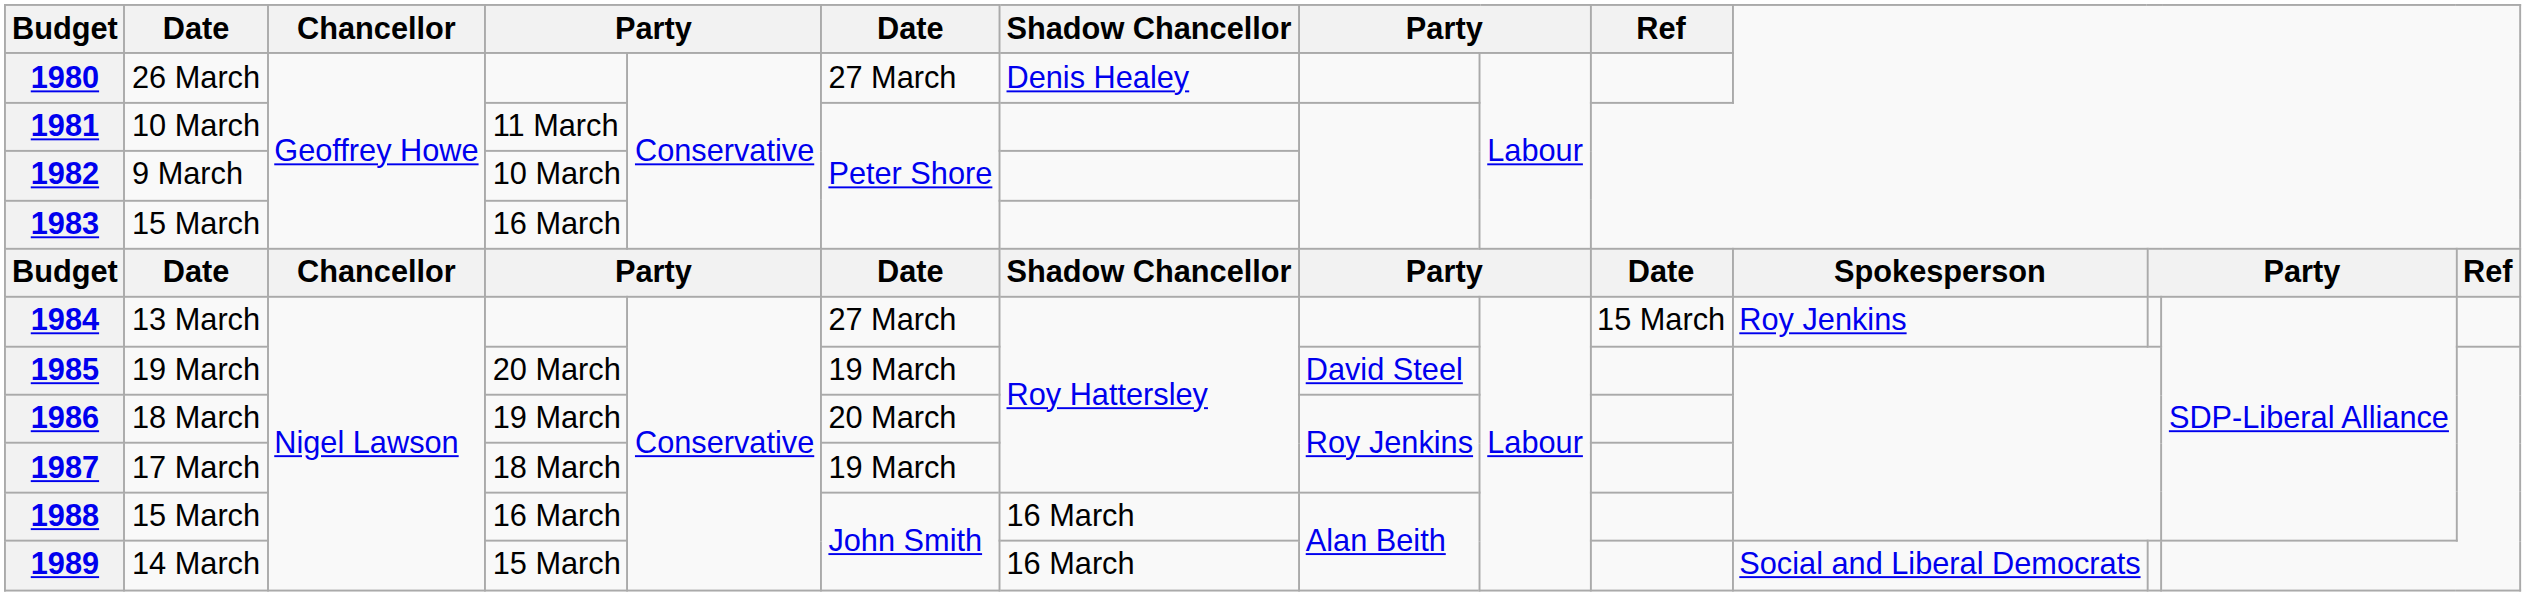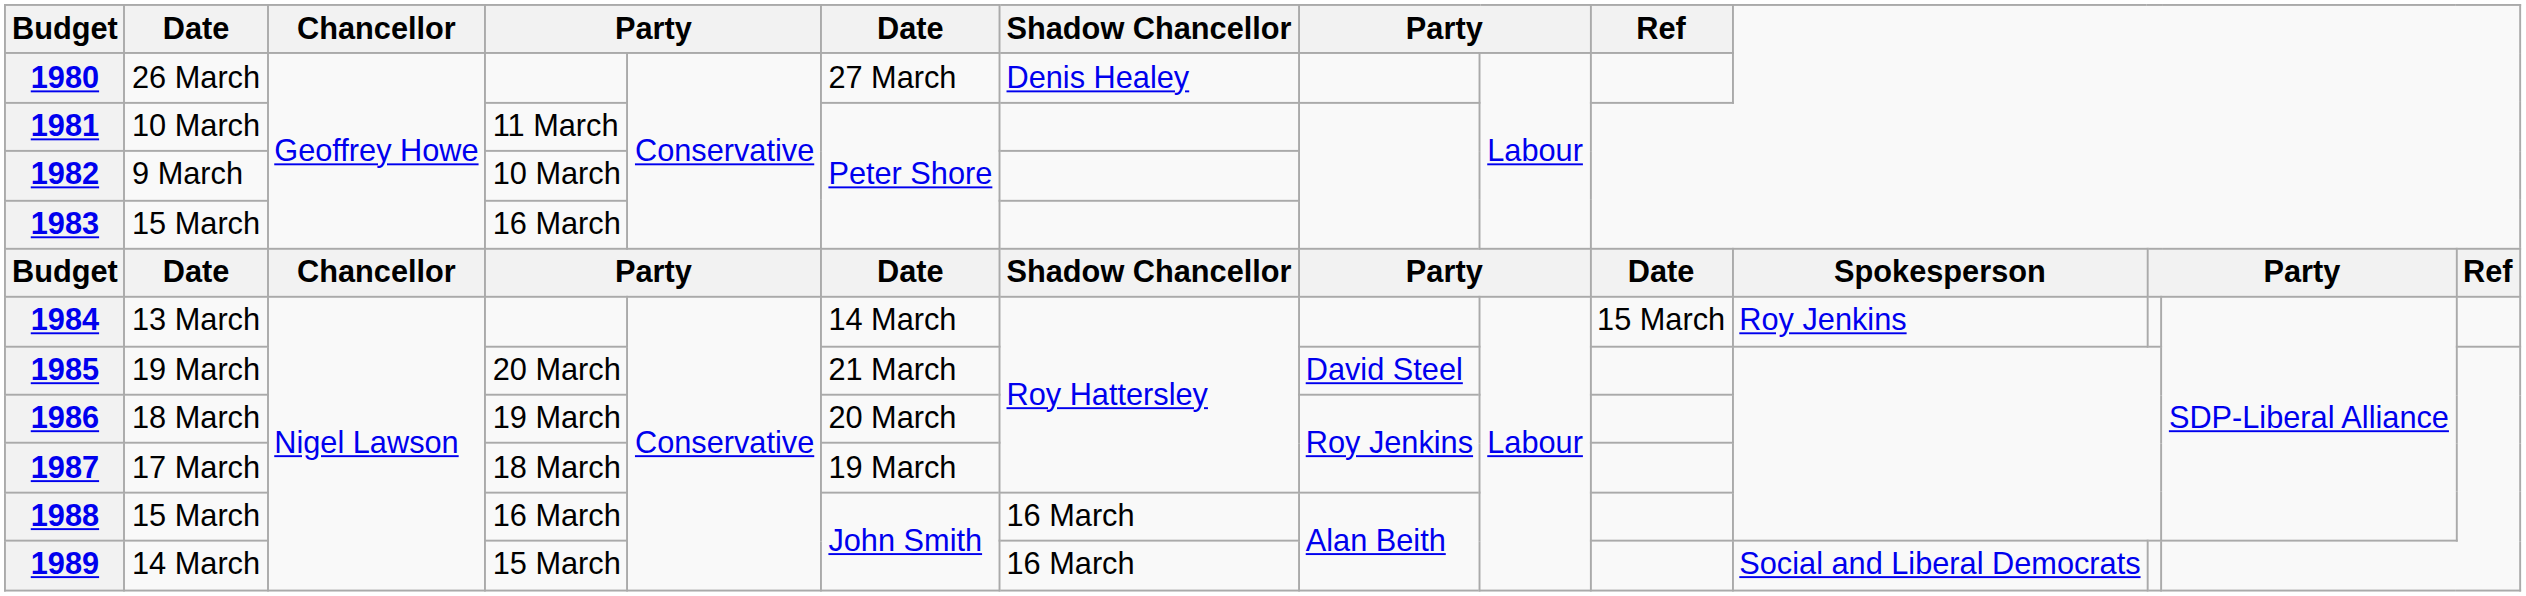1984 | column 6: 27 March -> 14 March
1985 | column 6: 19 March -> 21 March
